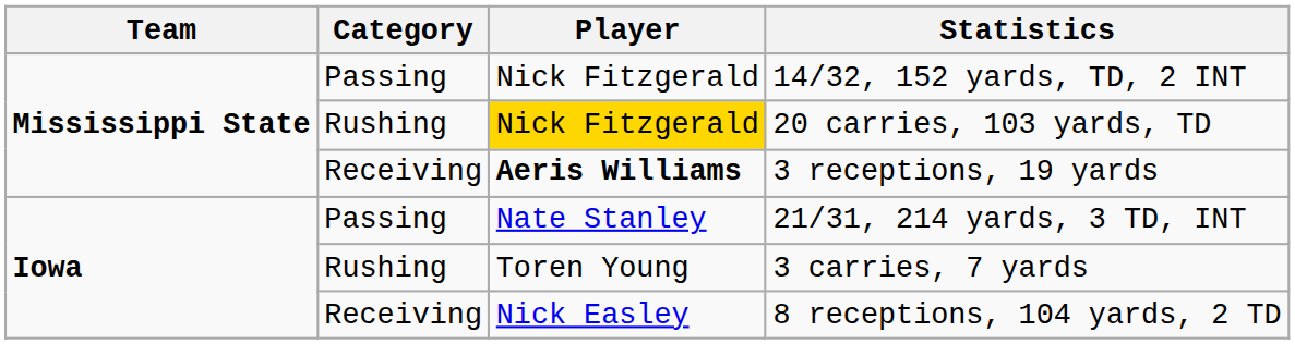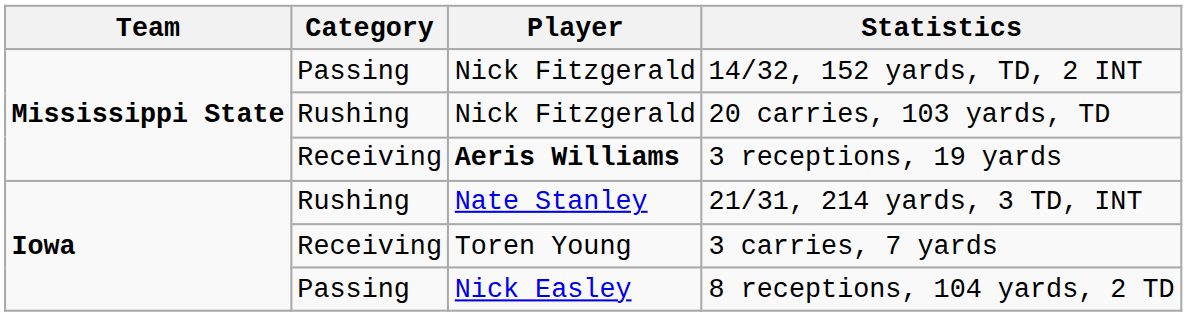20 carries, 103 yards, TD | Player: gold background -> no background
21/31, 214 yards, 3 TD, INT | Category: Passing -> Rushing
3 carries, 7 yards | Category: Rushing -> Receiving
8 receptions, 104 yards, 2 TD | Category: Receiving -> Passing
